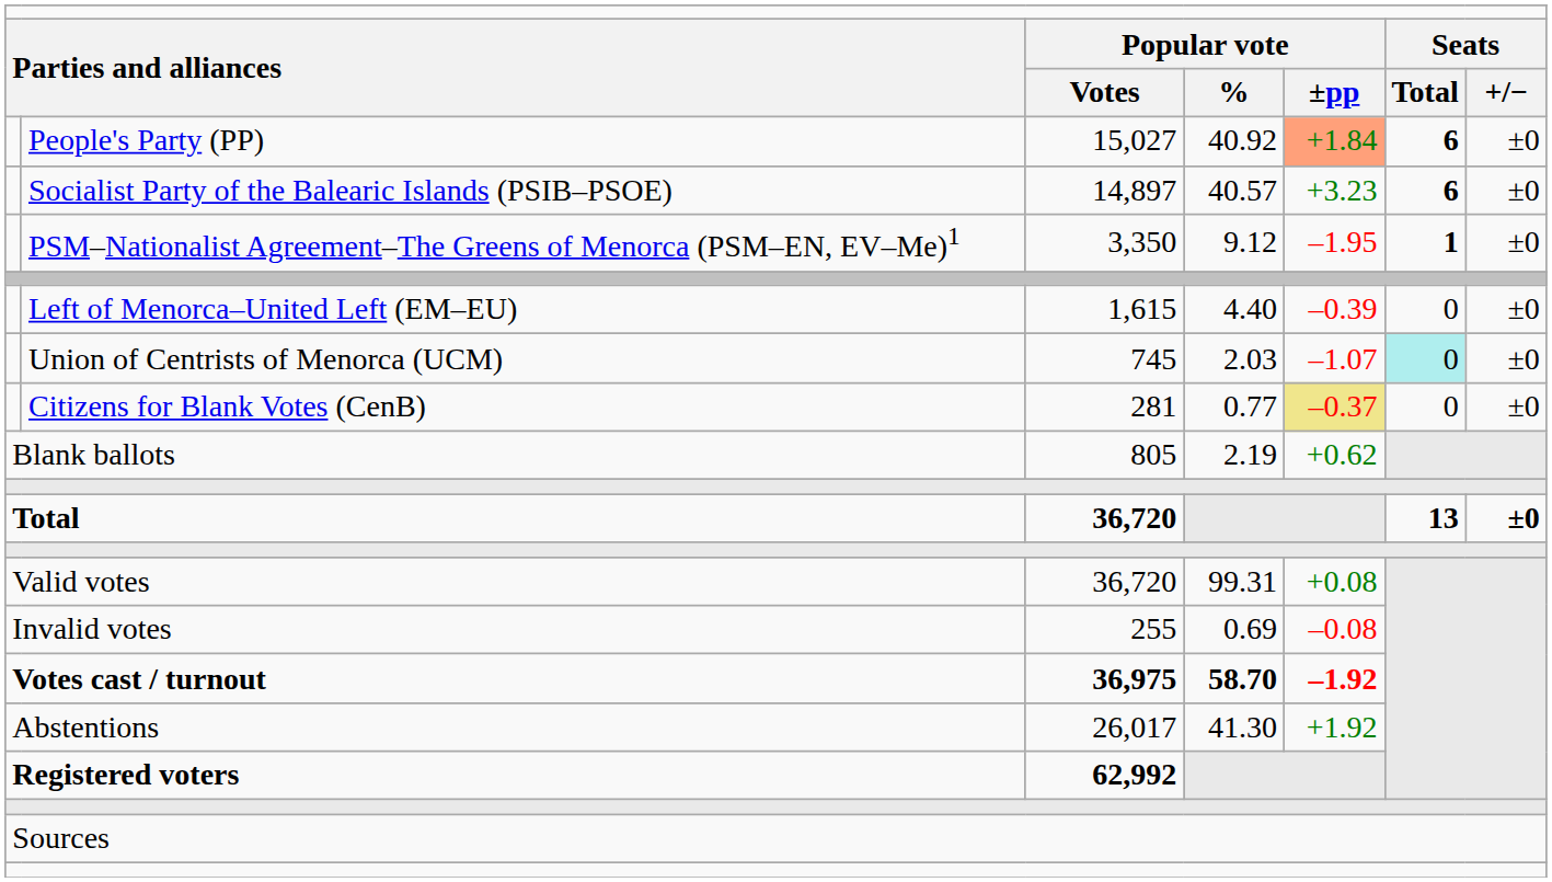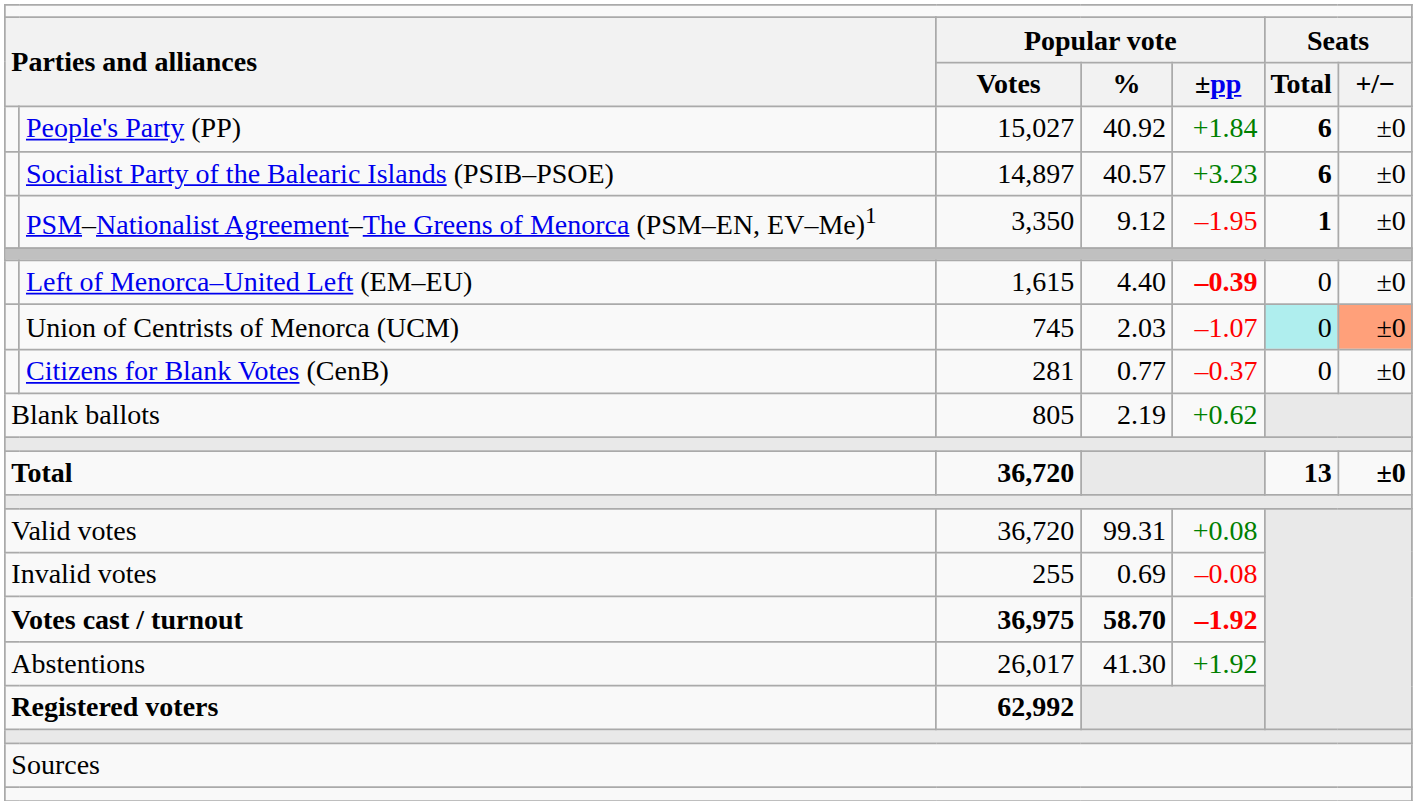People's Party (PP) | column 5: lightsalmon background -> no background
Left of Menorca–United Left (EM–EU) | column 5: normal -> bold
Union of Centrists of Menorca (UCM) | column 7: no background -> lightsalmon background
Citizens for Blank Votes (CenB) | column 5: khaki background -> no background
